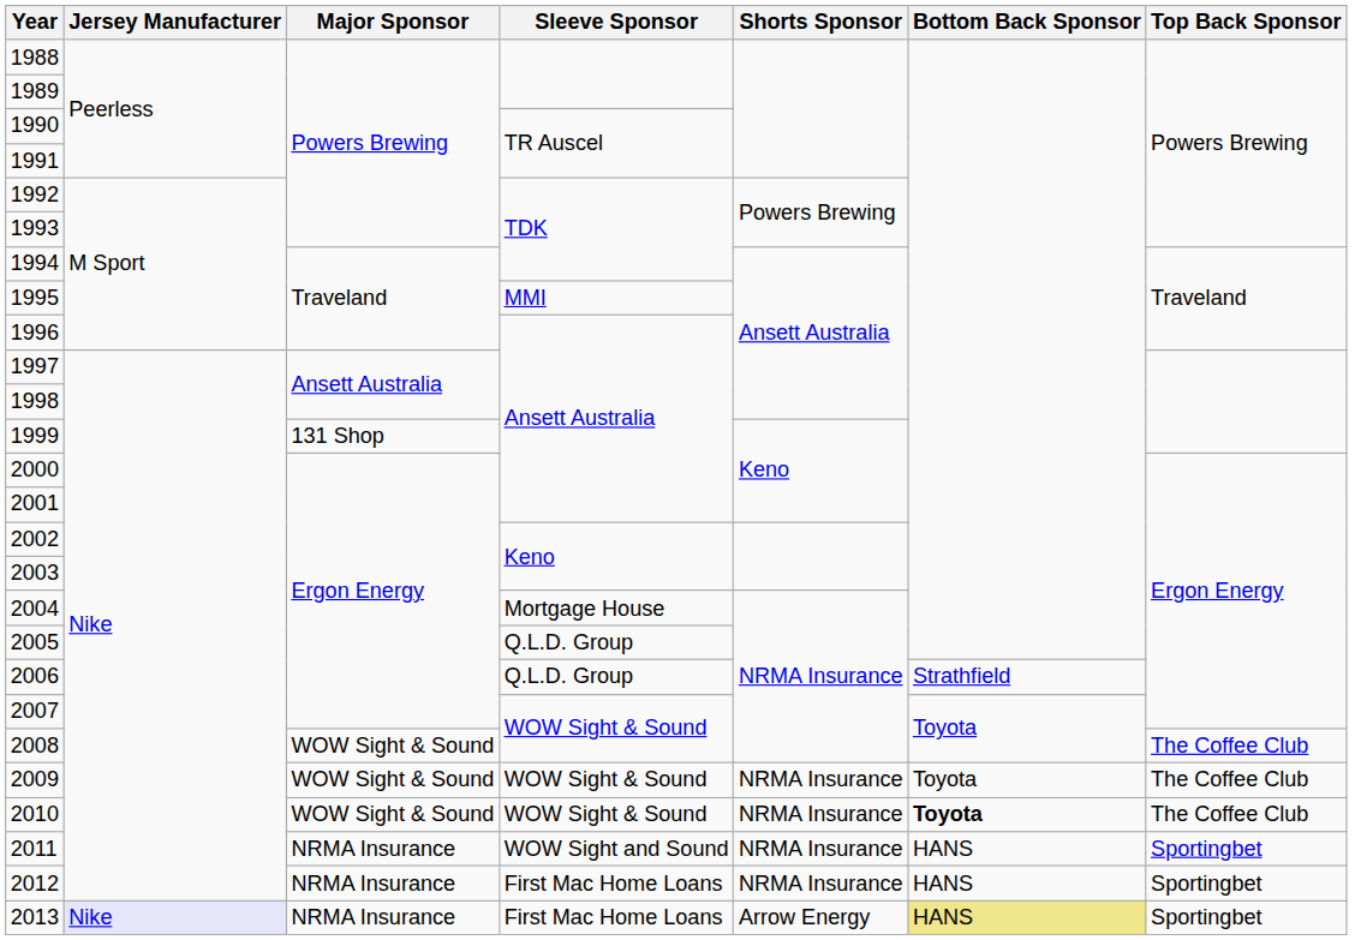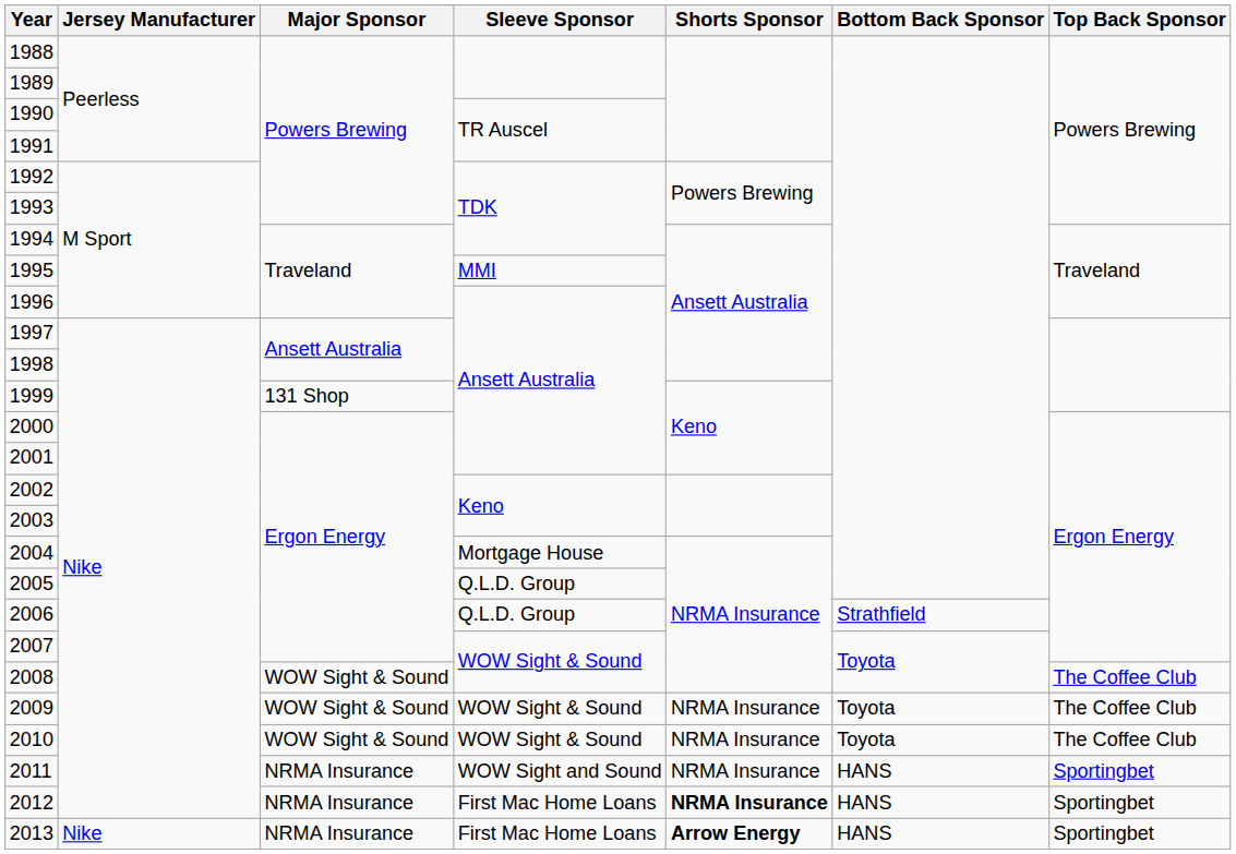2010 | Bottom Back Sponsor: bold -> normal
2012 | Shorts Sponsor: normal -> bold
2013 | Jersey Manufacturer: lavender background -> no background
2013 | Shorts Sponsor: normal -> bold
2013 | Bottom Back Sponsor: khaki background -> no background
